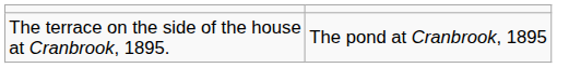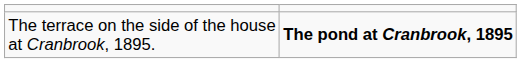The terrace on the side of the house at Cranbrook, 1895. | column 2: normal -> bold
